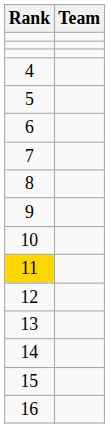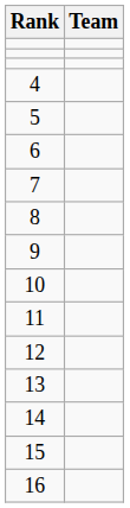row 12 | Rank: gold background -> no background
